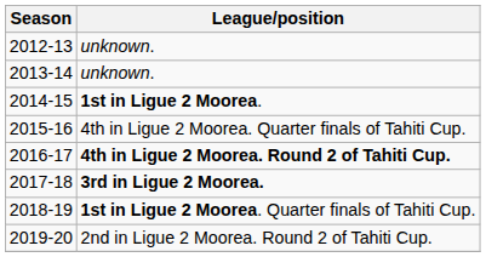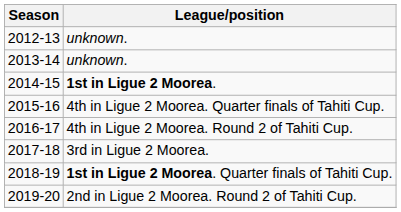2016-17 | League/position: bold -> normal
2017-18 | League/position: bold -> normal
